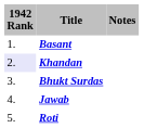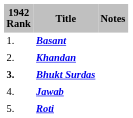Khandan | column 1: lavender background -> no background
Bhukt Surdas | column 1: normal -> bold
